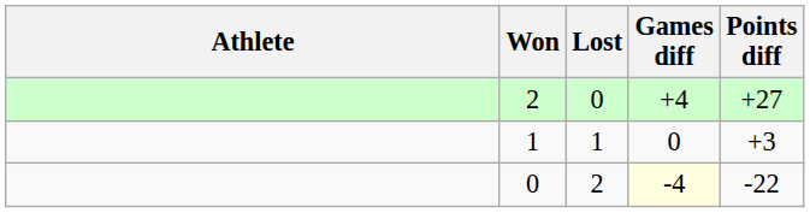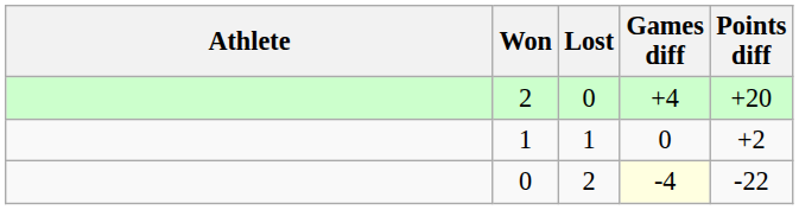row 2 | Points diff: +27 -> +20
row 3 | Points diff: +3 -> +2
